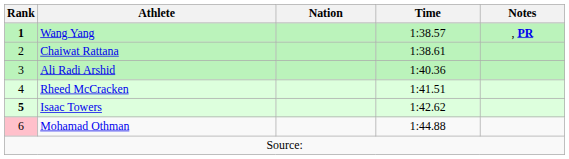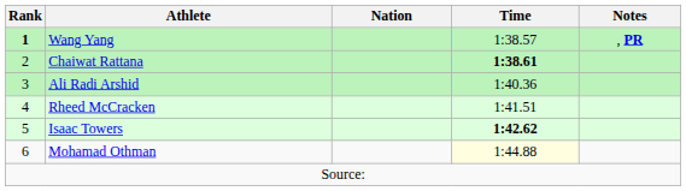Chaiwat Rattana | Time: normal -> bold
Isaac Towers | Rank: bold -> normal
Isaac Towers | Time: normal -> bold
Mohamad Othman | Rank: pink background -> no background
Mohamad Othman | Time: no background -> lightyellow background
